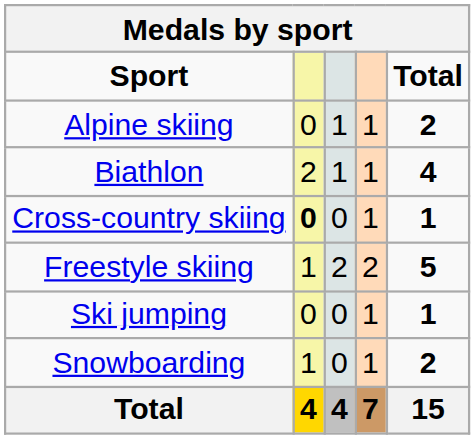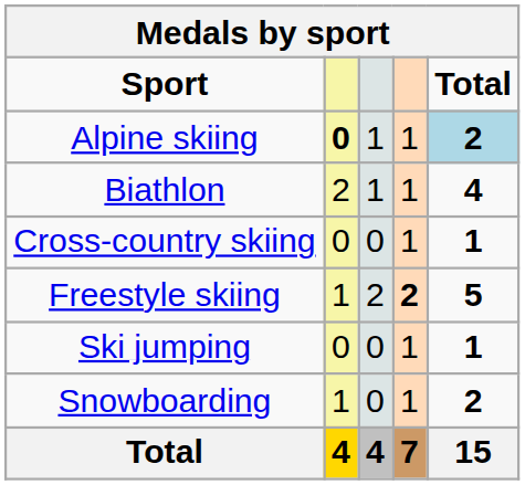Alpine skiing | column 2: normal -> bold
Alpine skiing | Total: no background -> lightblue background
Cross-country skiing | column 2: bold -> normal
Freestyle skiing | column 4: normal -> bold
